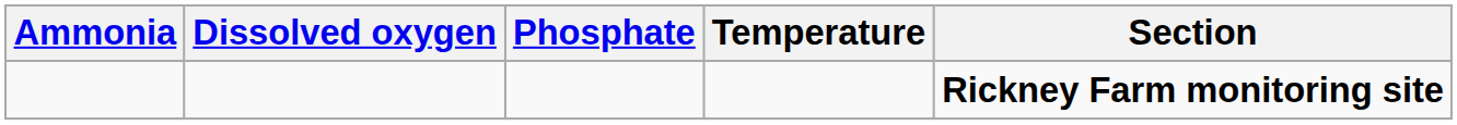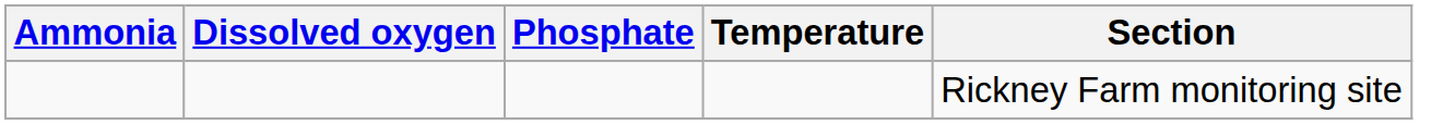row 2 | Section: bold -> normal
